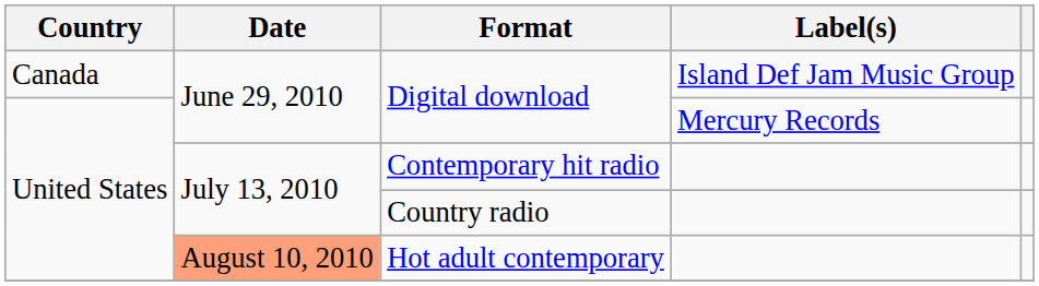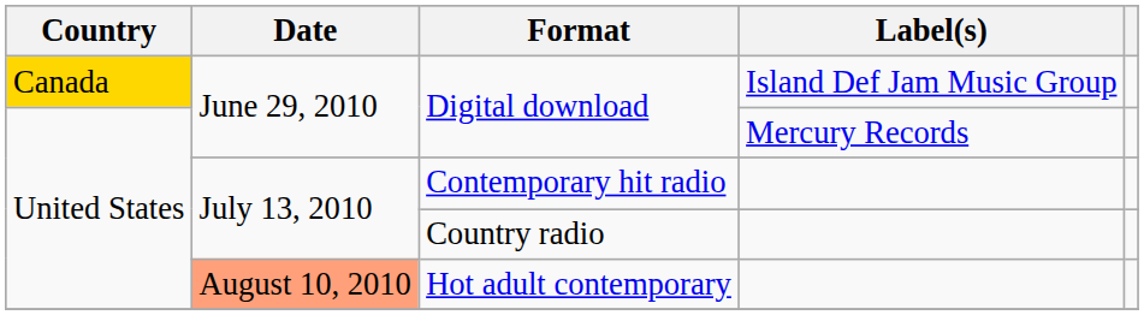Digital download / Island Def Jam Music Group | Country: no background -> gold background
